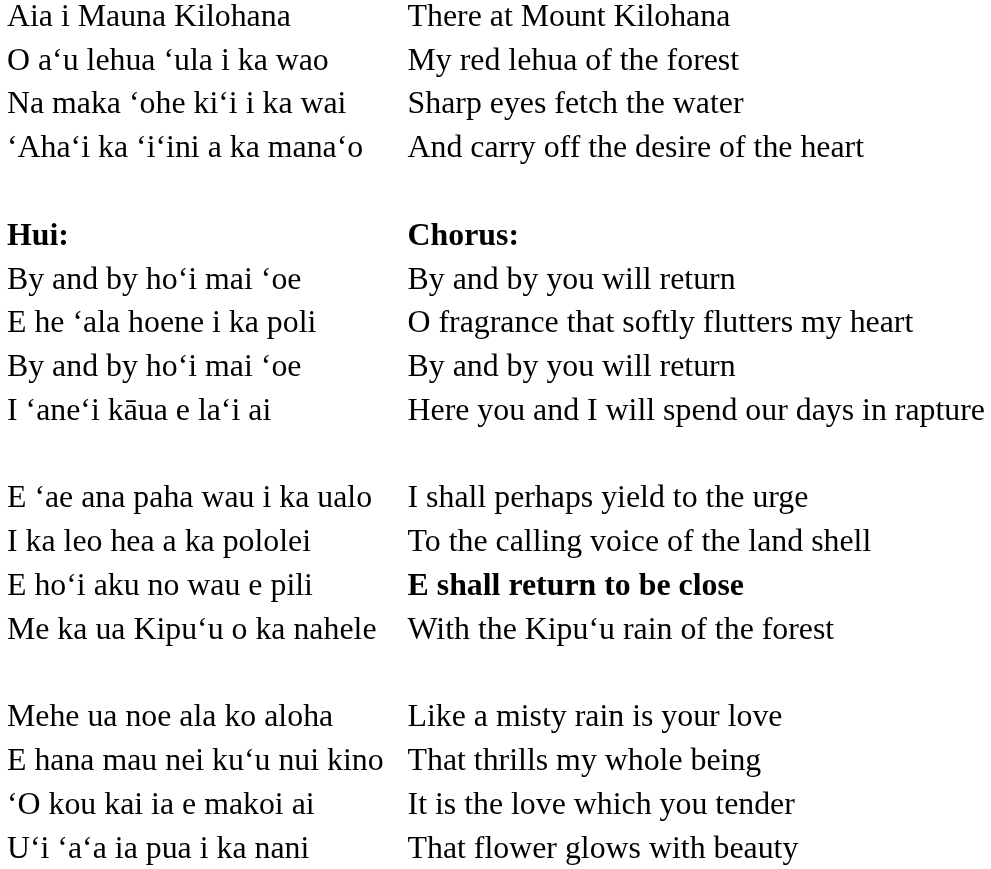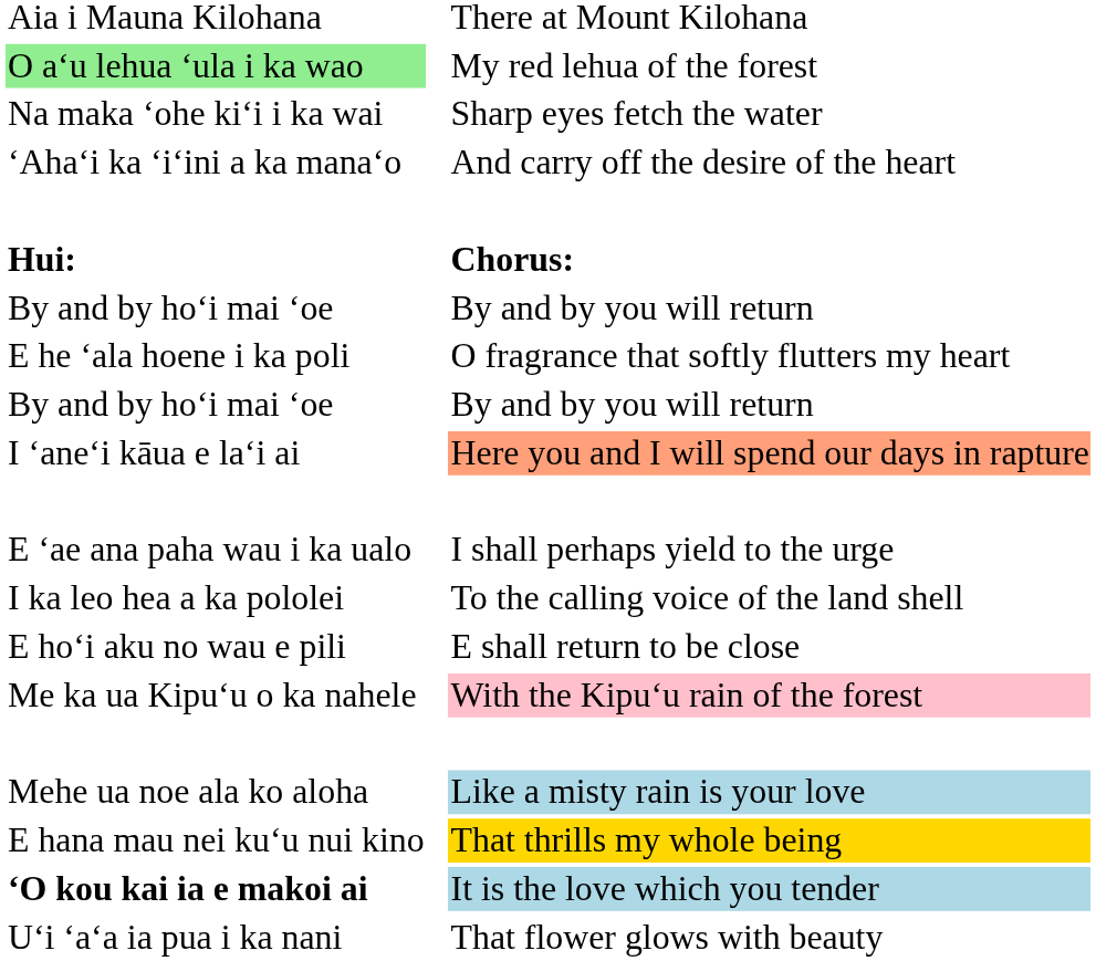O aʻu lehua ʻula i ka wao | column 1: no background -> lightgreen background
I ʻaneʻi kāua e laʻi ai | column 2: no background -> lightsalmon background
E hoʻi aku no wau e pili | column 2: bold -> normal
Me ka ua Kipuʻu o ka nahele | column 2: no background -> pink background
Mehe ua noe ala ko aloha | column 2: no background -> lightblue background
E hana mau nei kuʻu nui kino | column 2: no background -> gold background
ʻO kou kai ia e makoi ai | column 1: normal -> bold
ʻO kou kai ia e makoi ai | column 2: no background -> lightblue background
